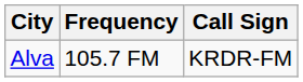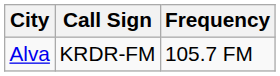columns swapped: Call Sign <-> Frequency
